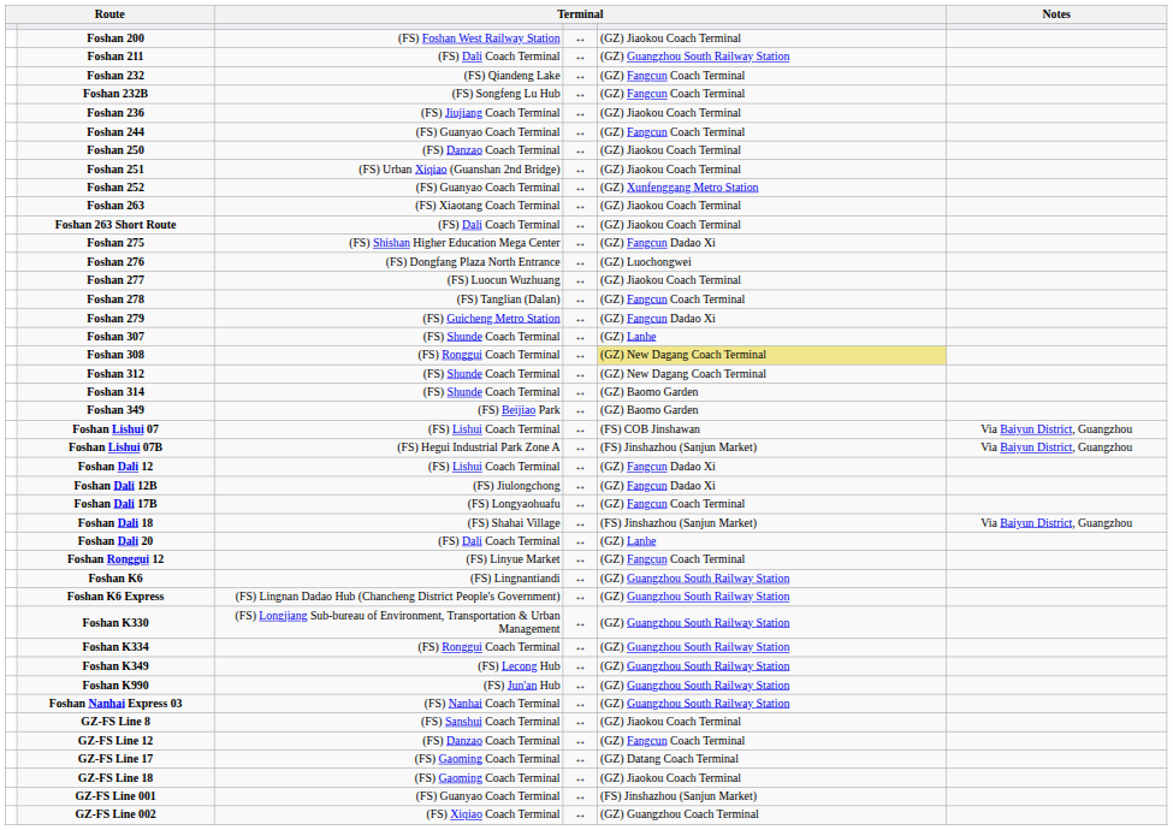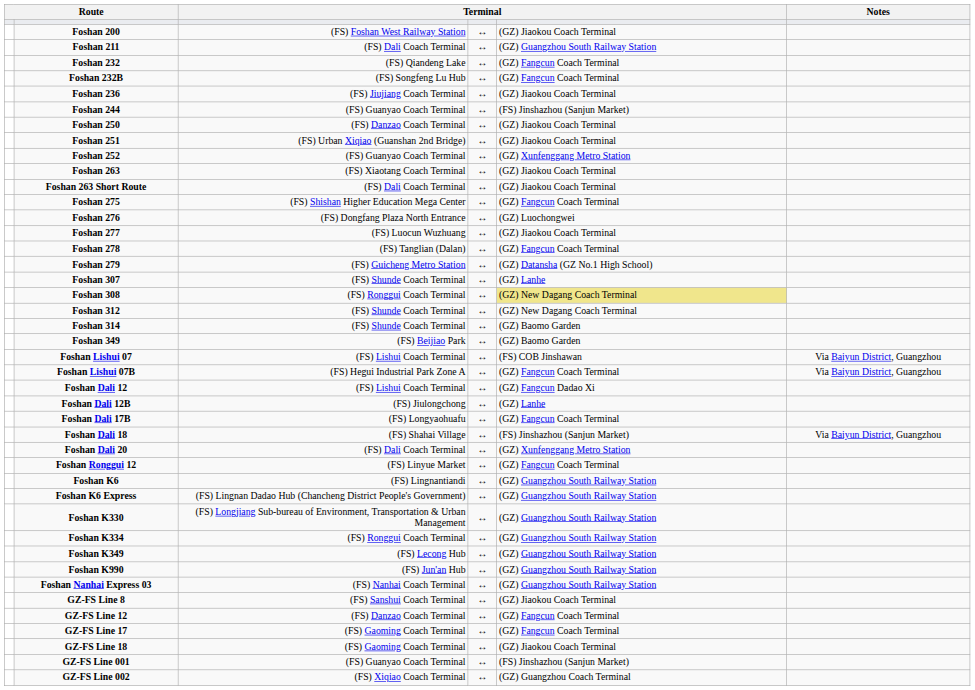Foshan 244 | column 5: (GZ) Fangcun Coach Terminal -> (FS) Jinshazhou (Sanjun Market)
Foshan 275 | column 5: (GZ) Fangcun Dadao Xi -> (GZ) Fangcun Coach Terminal
Foshan 279 | column 5: (GZ) Fangcun Dadao Xi -> (GZ) Datansha (GZ No.1 High School)
Foshan Lishui 07B | column 5: (FS) Jinshazhou (Sanjun Market) -> (GZ) Fangcun Coach Terminal
Foshan Dali 12B | column 5: (GZ) Fangcun Dadao Xi -> (GZ) Lanhe
Foshan Dali 20 | column 5: (GZ) Lanhe -> (GZ) Xunfenggang Metro Station
GZ-FS Line 17 | column 5: (GZ) Datang Coach Terminal -> (GZ) Fangcun Coach Terminal
